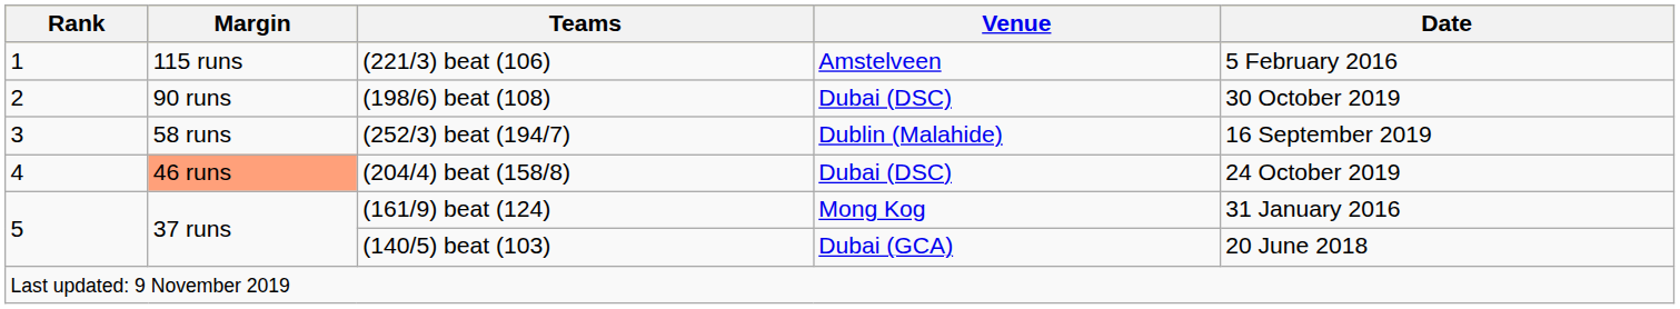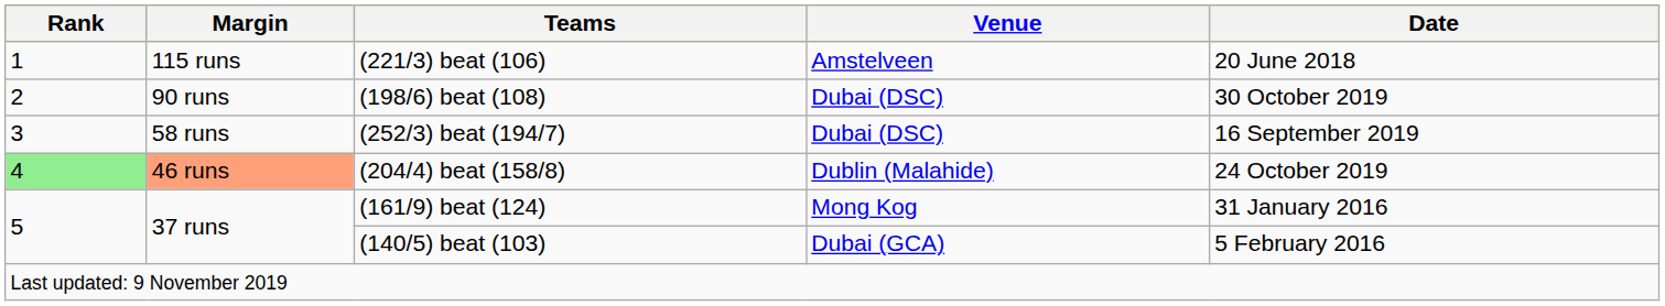(221/3) beat (106) | Date: 5 February 2016 -> 20 June 2018
(252/3) beat (194/7) | Venue: Dublin (Malahide) -> Dubai (DSC)
(204/4) beat (158/8) | Rank: no background -> lightgreen background
(204/4) beat (158/8) | Venue: Dubai (DSC) -> Dublin (Malahide)
(140/5) beat (103) | Date: 20 June 2018 -> 5 February 2016
